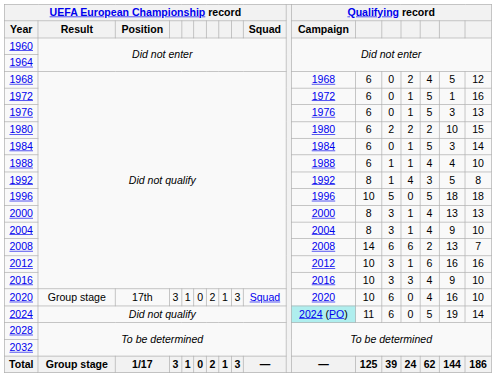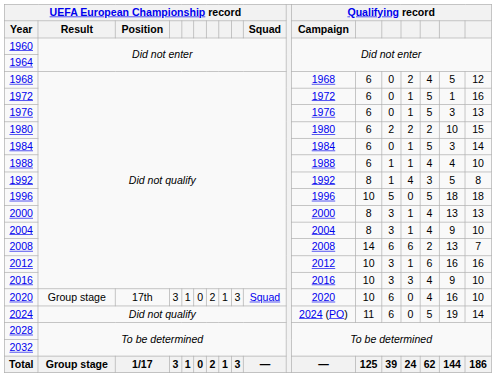2024 | Qualifying record / Campaign: paleturquoise background -> no background
